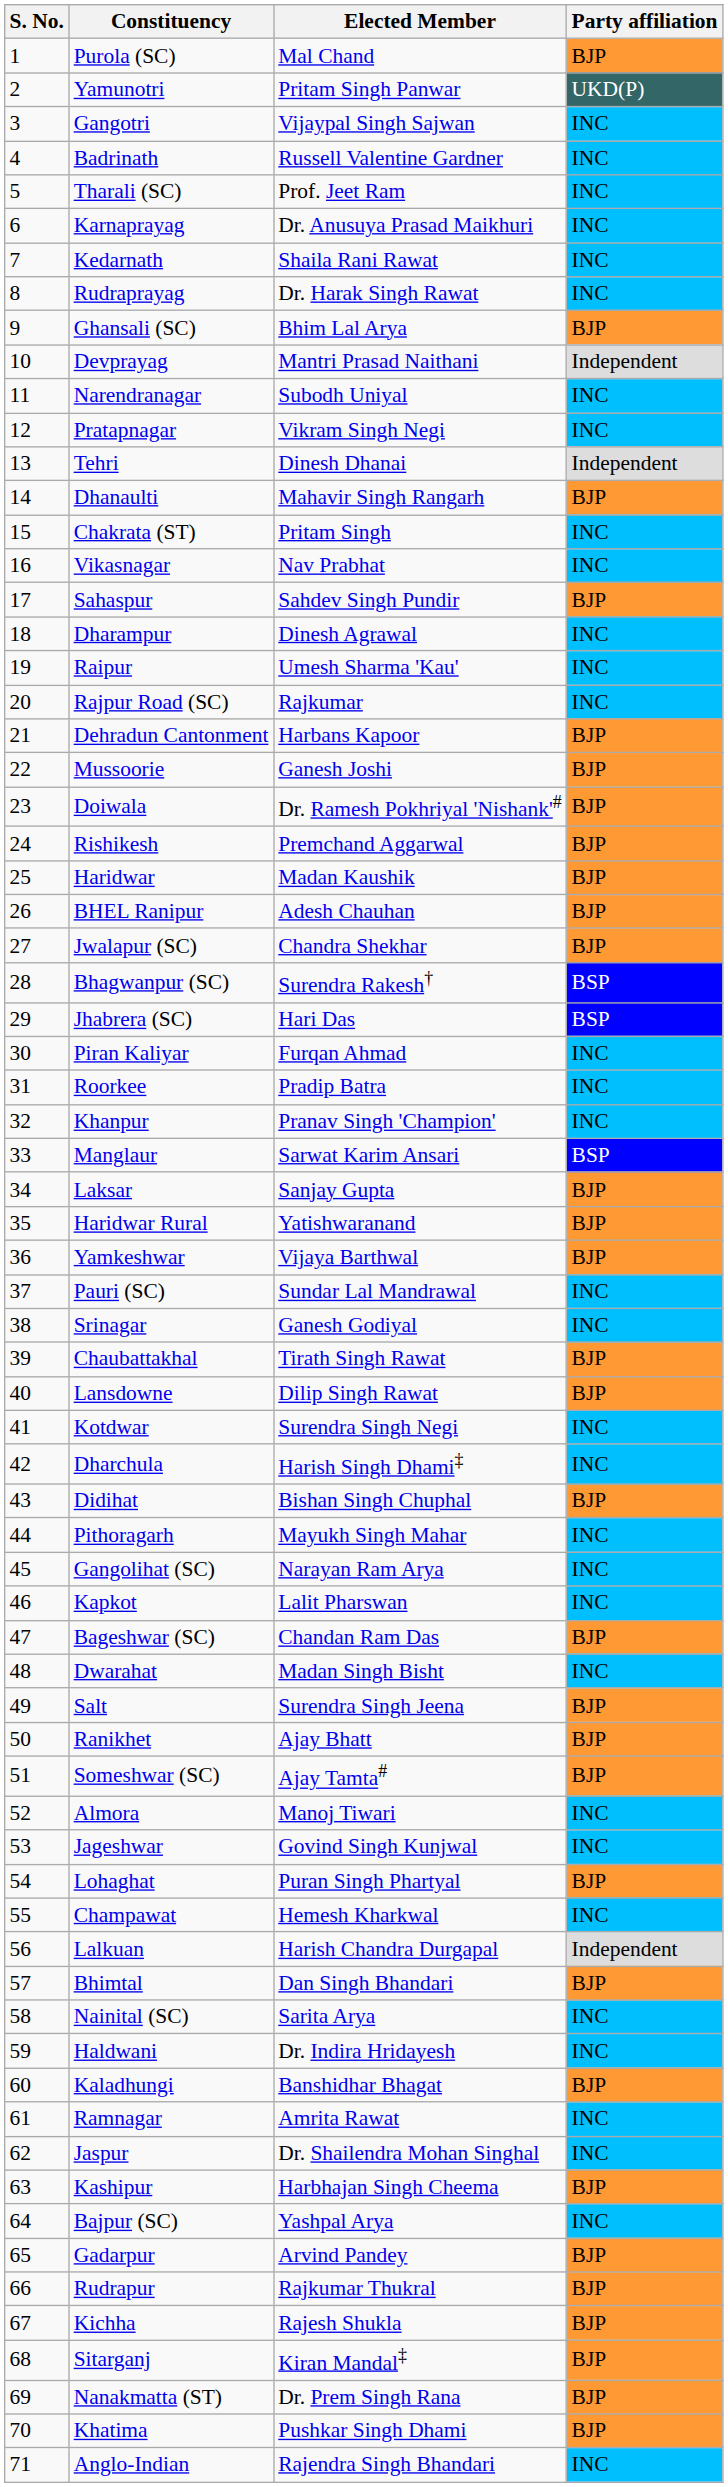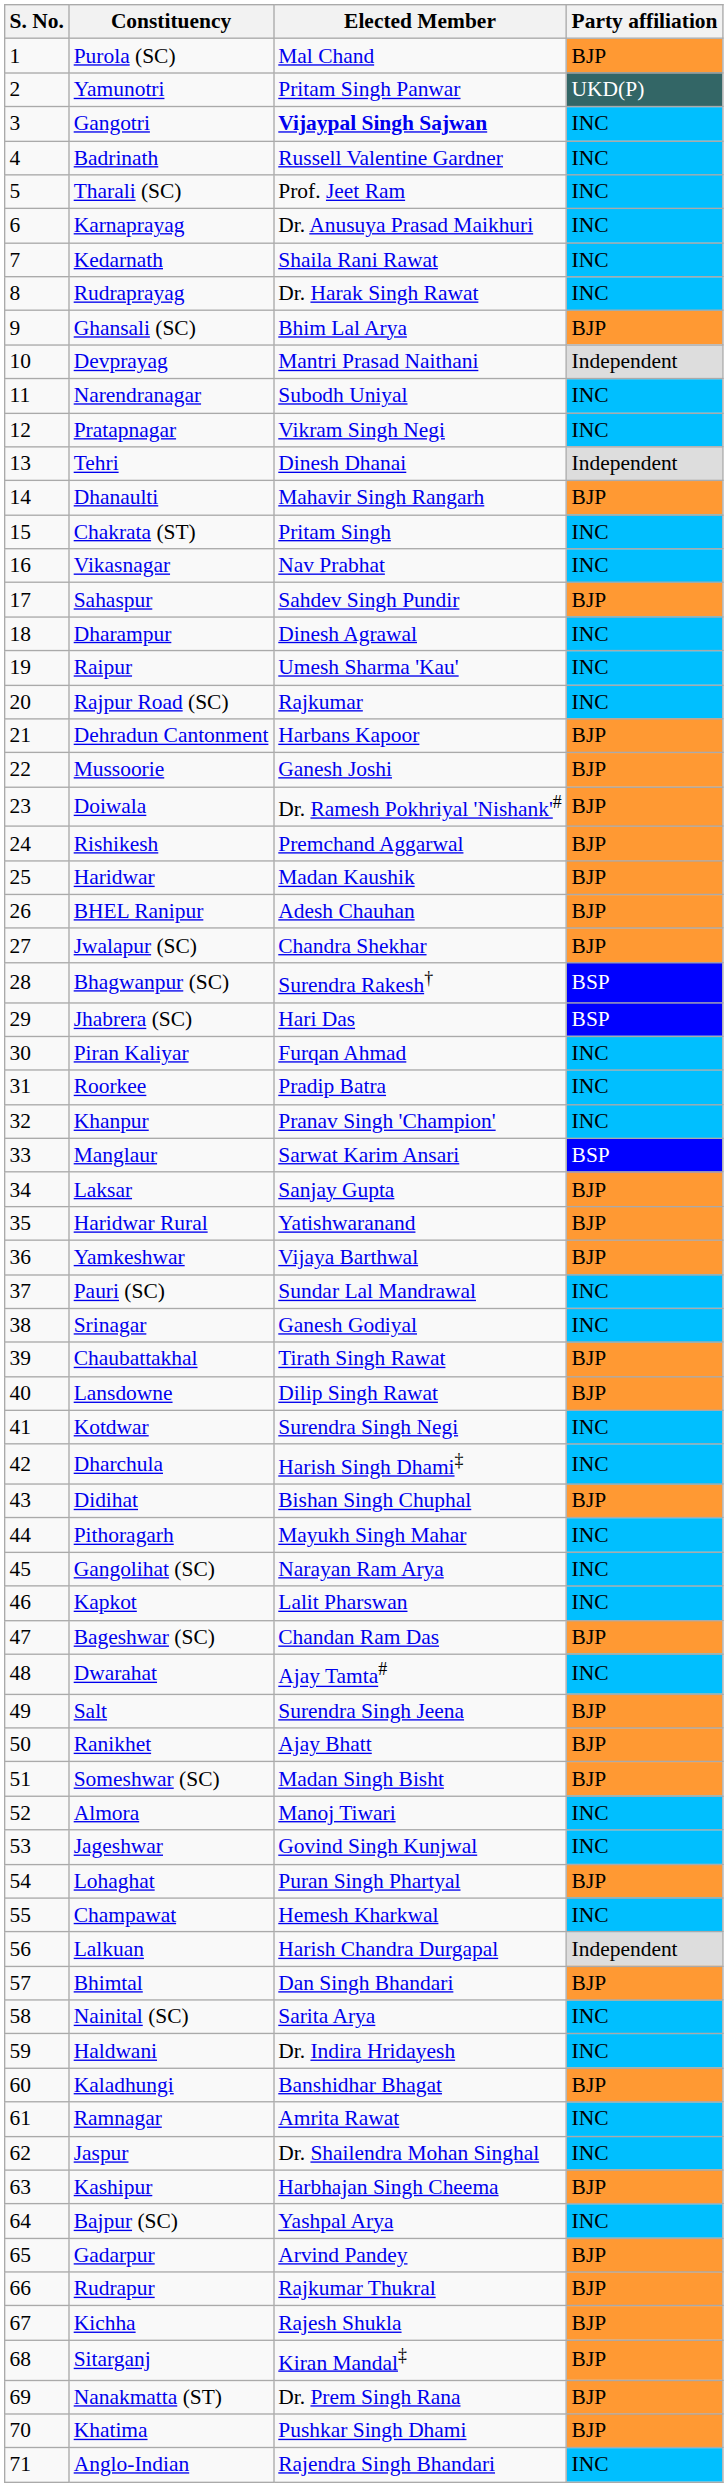Gangotri | Elected Member: normal -> bold
Dwarahat | Elected Member: Madan Singh Bisht -> Ajay Tamta#
Someshwar (SC) | Elected Member: Ajay Tamta# -> Madan Singh Bisht
